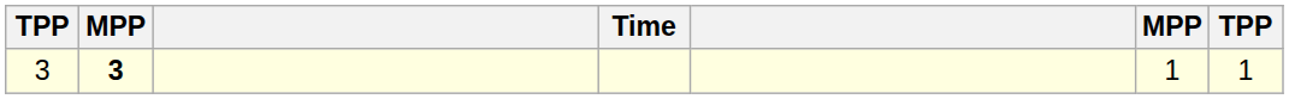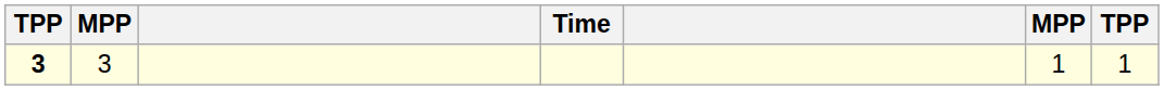row 2 | column 1: normal -> bold
row 2 | column 2: bold -> normal
